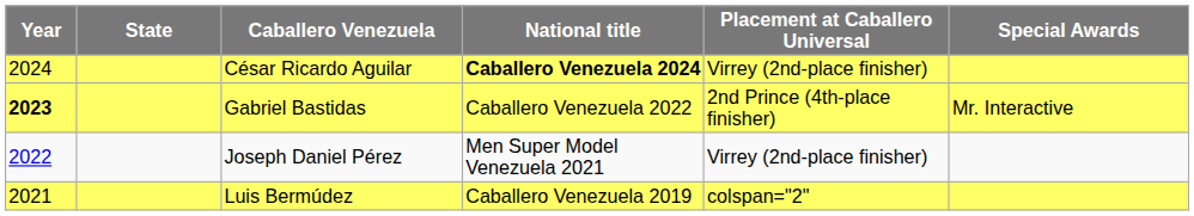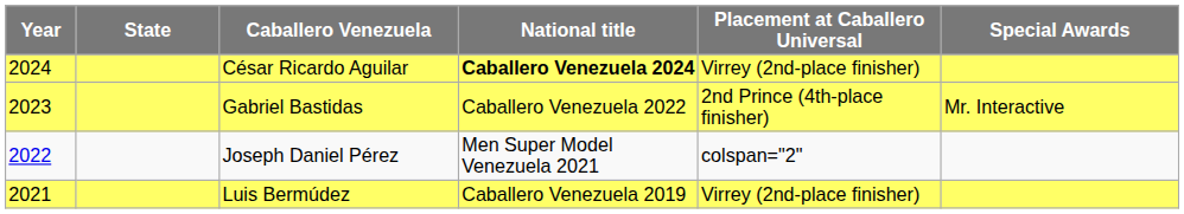Gabriel Bastidas | Year: bold -> normal
Joseph Daniel Pérez | Placement at Caballero Universal: Virrey (2nd-place finisher) -> colspan="2"
Luis Bermúdez | Placement at Caballero Universal: colspan="2" -> Virrey (2nd-place finisher)
